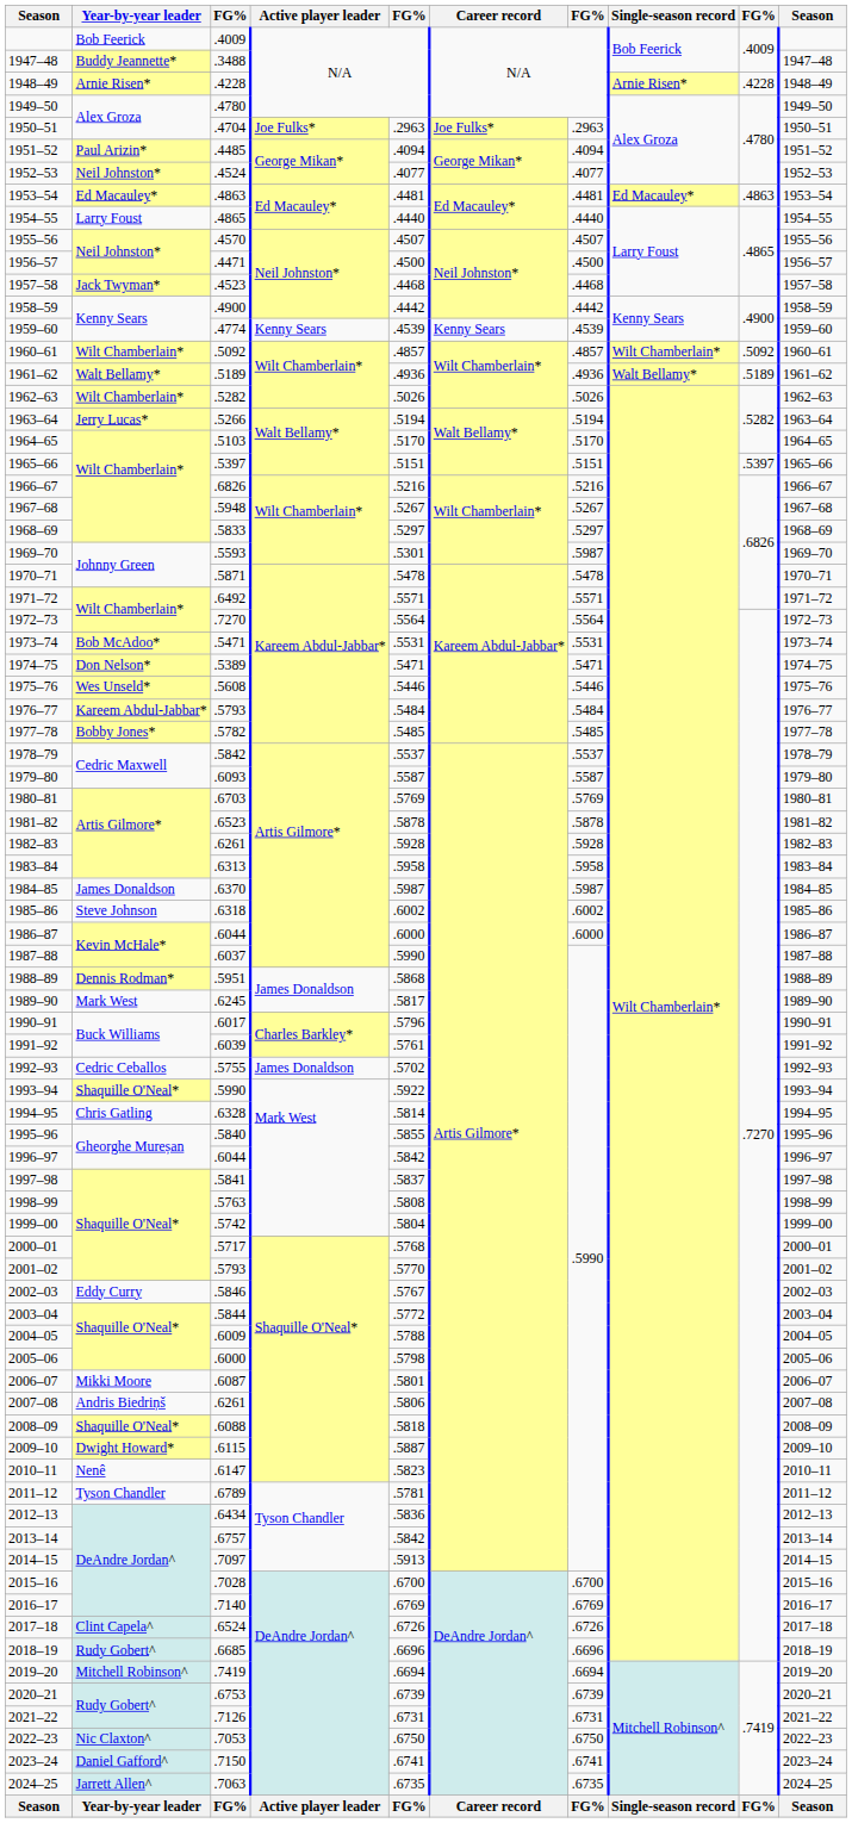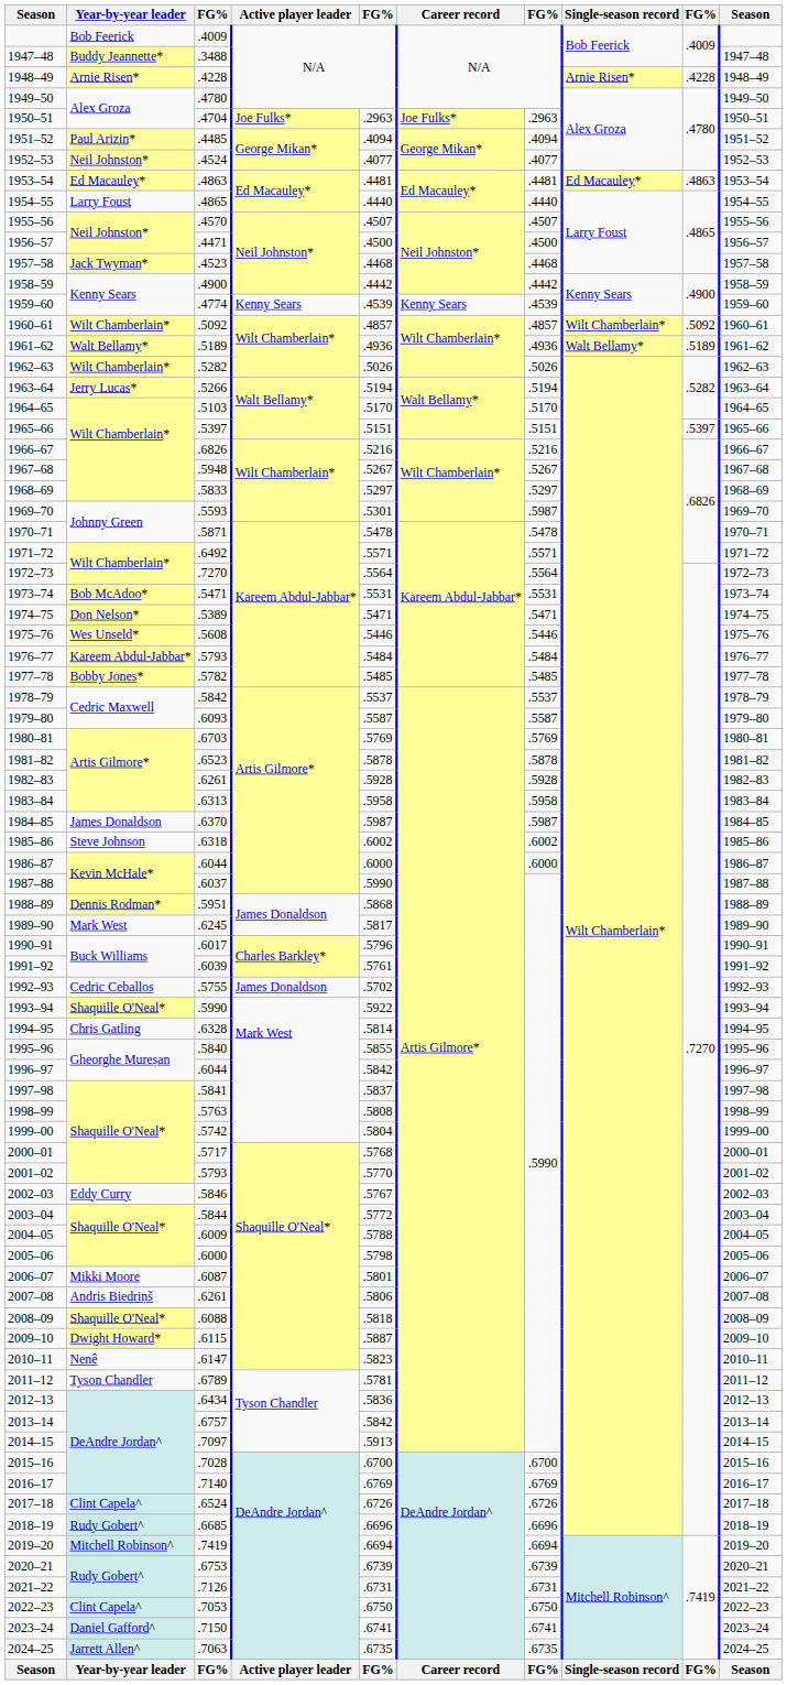row 78 | Year-by-year leader: Nic Claxton^ -> Clint Capela^
